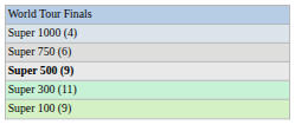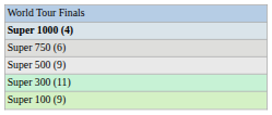row 2 | column 1: normal -> bold
row 4 | column 1: bold -> normal
